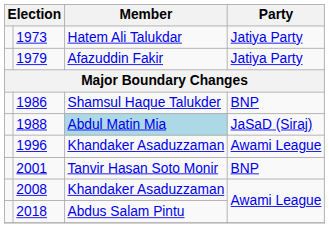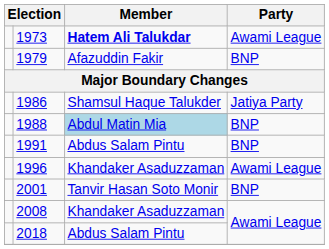1973 | Member: normal -> bold
1973 | Party: Jatiya Party -> Awami League
1979 | Party: Jatiya Party -> BNP
1986 | Party: BNP -> Jatiya Party
1988 | Party: JaSaD (Siraj) -> BNP
+ row: 1991 | Abdus Salam Pintu | BNP
